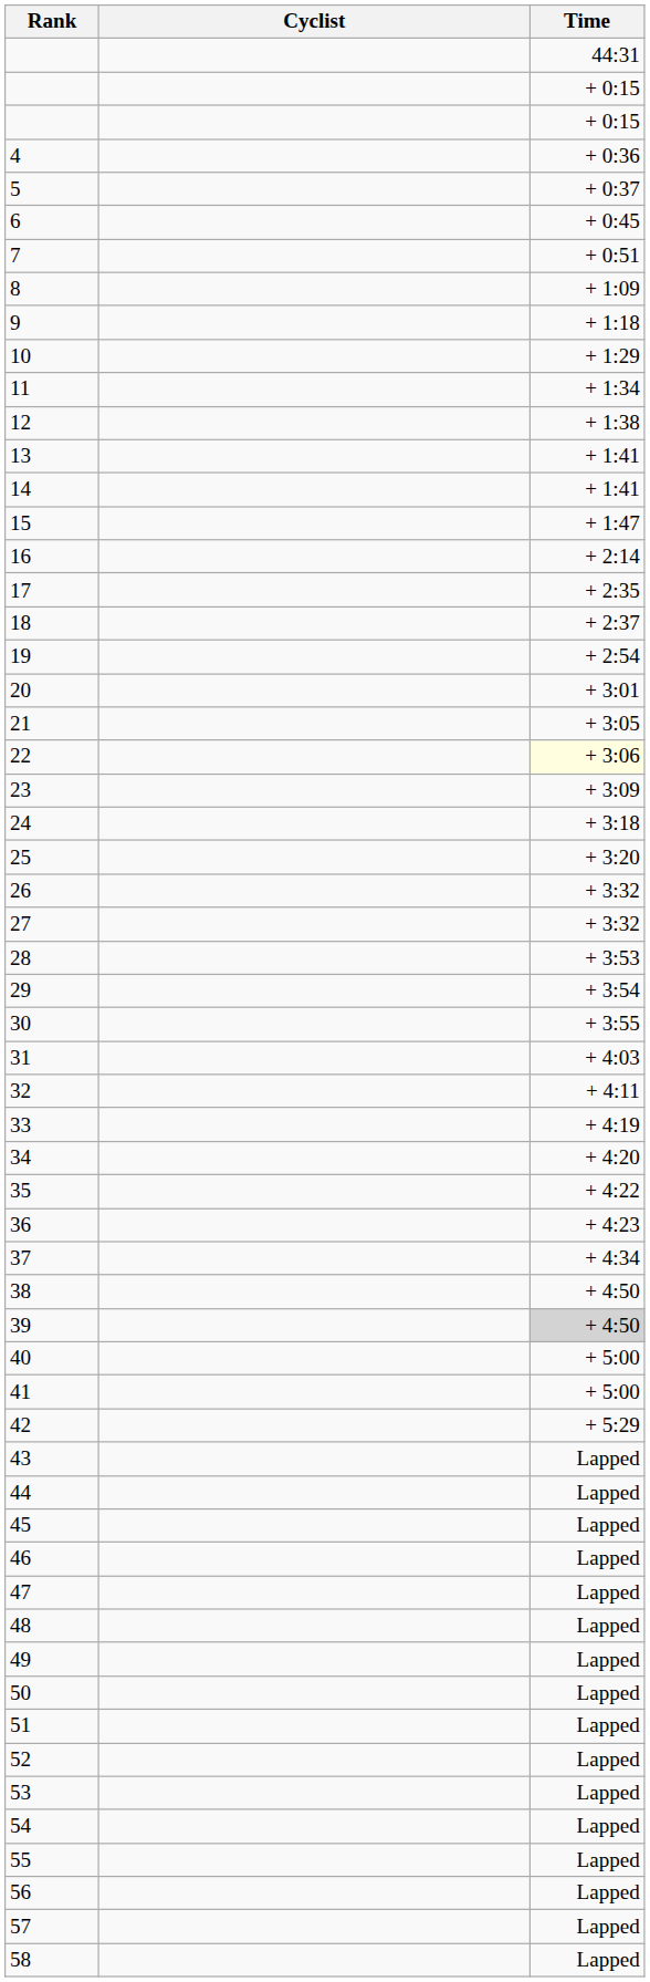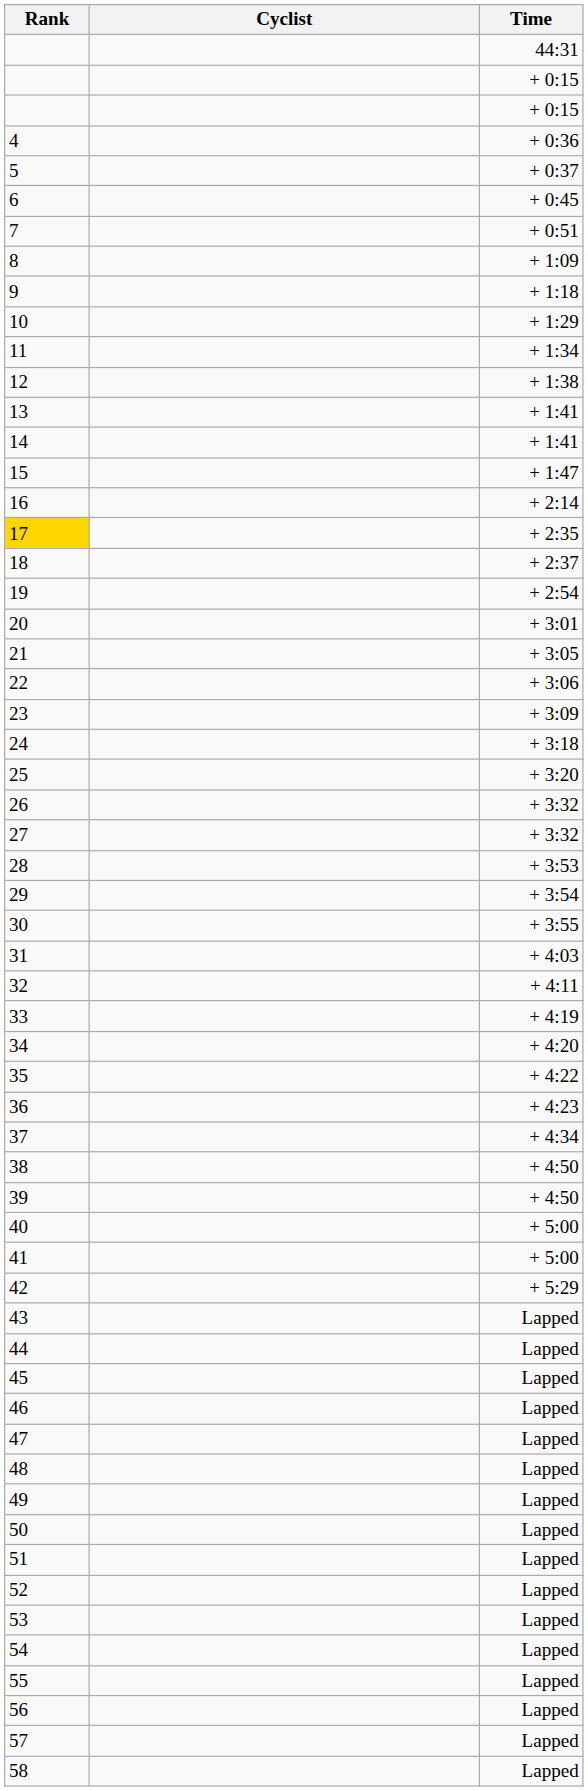17 | Rank: no background -> gold background
22 | Time: lightyellow background -> no background
39 | Time: lightgrey background -> no background
